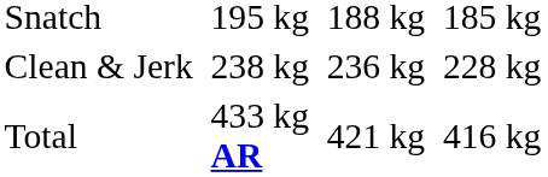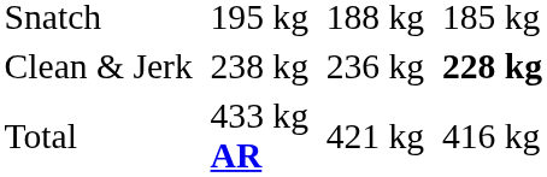Clean & Jerk | column 4: normal -> bold
